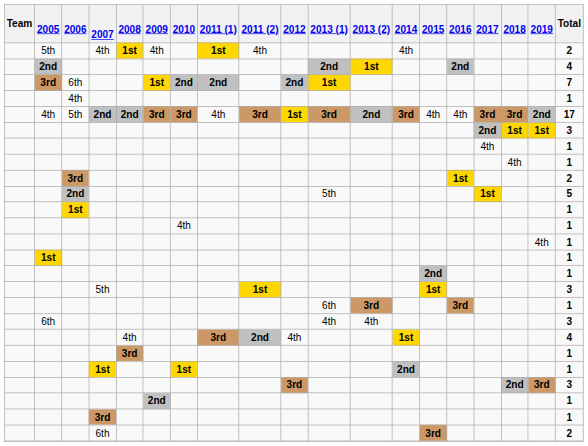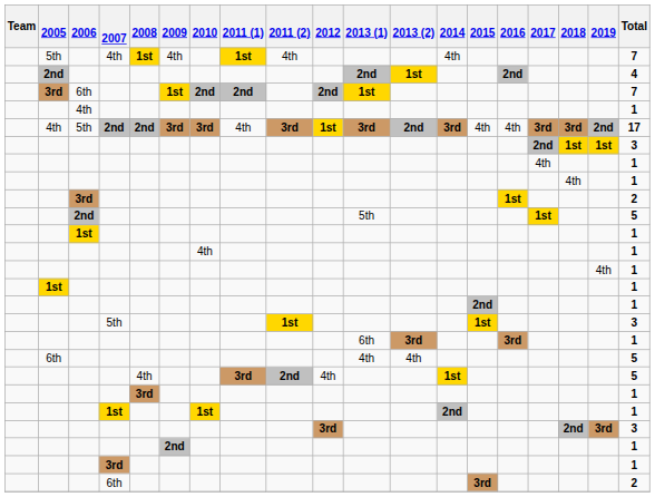row 2 | Total: 2 -> 7
row 19 | Total: 3 -> 5
row 20 | Total: 4 -> 5
